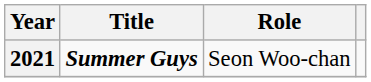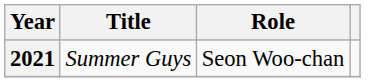2021 | Title: bold -> normal
